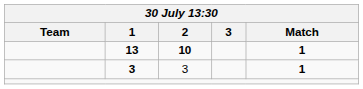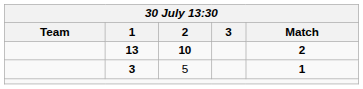row 3 | Match: 1 -> 2
row 4 | 2: 3 -> 5
